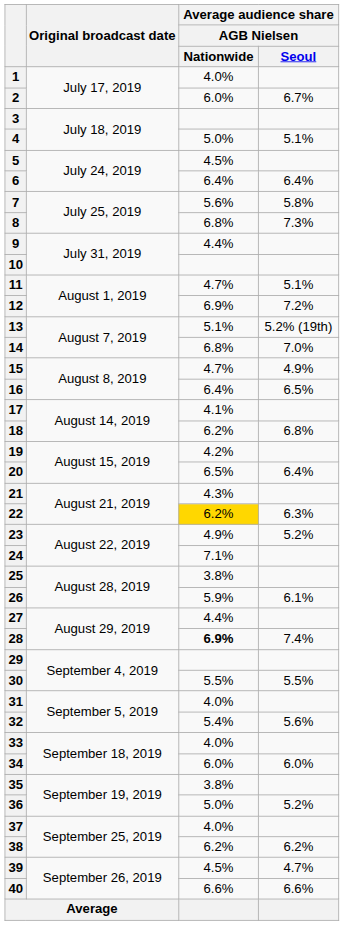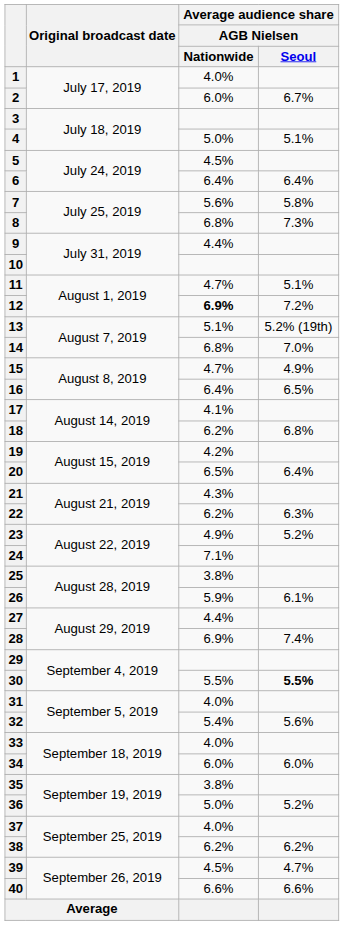12 | Average audience share / AGB Nielsen / Nationwide: normal -> bold
22 | Average audience share / AGB Nielsen / Nationwide: gold background -> no background
28 | Average audience share / AGB Nielsen / Nationwide: bold -> normal
30 | Average audience share / AGB Nielsen / Seoul: normal -> bold
